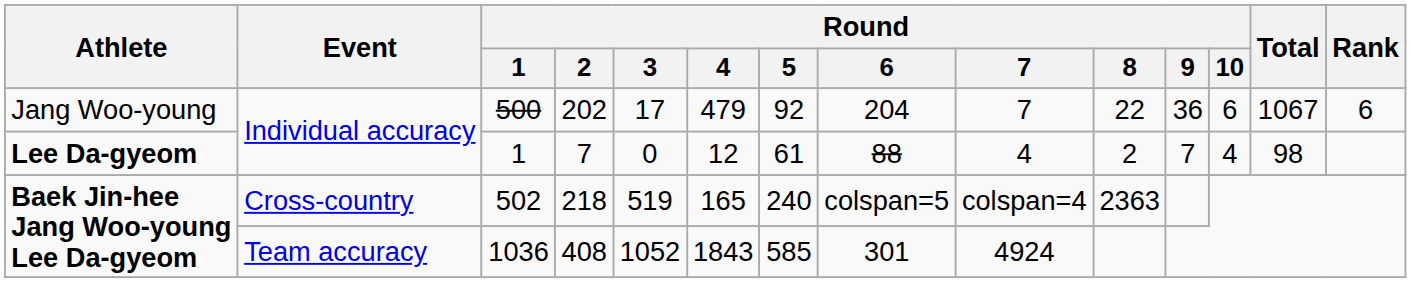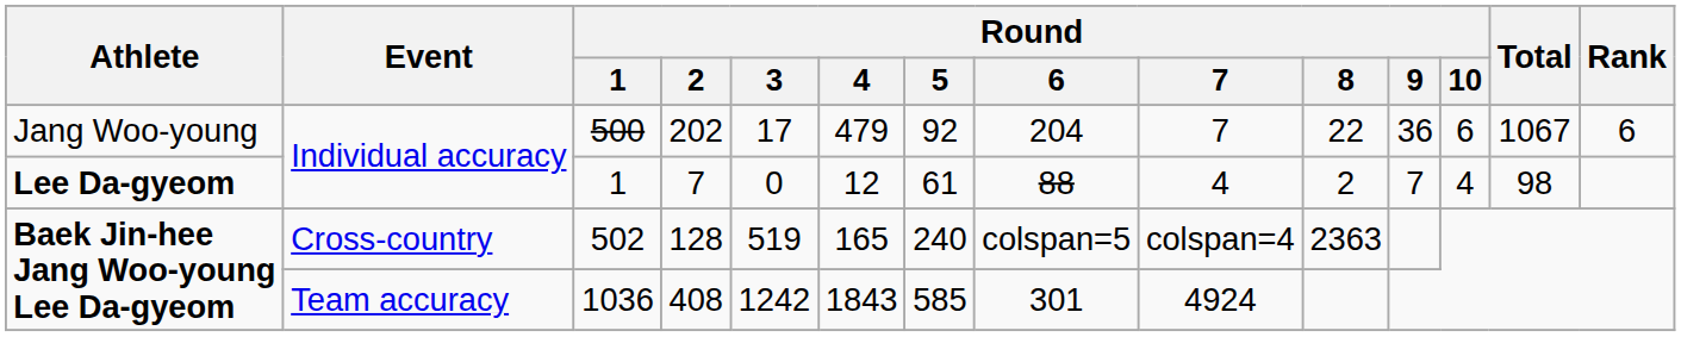502 | Round / 2: 218 -> 128
1036 | Round / 3: 1052 -> 1242
